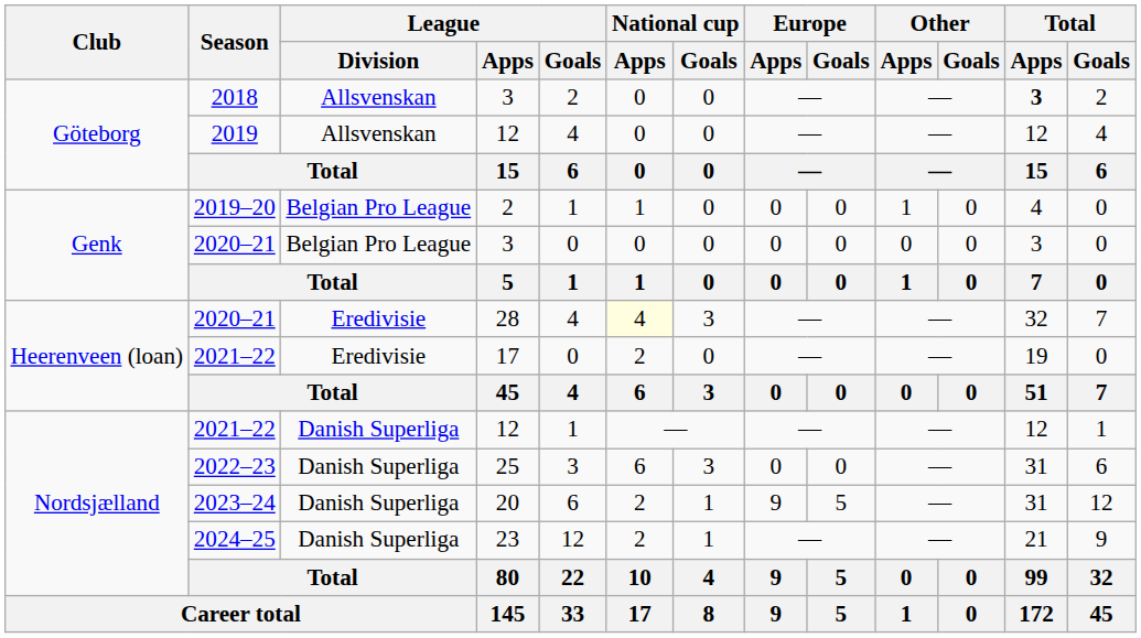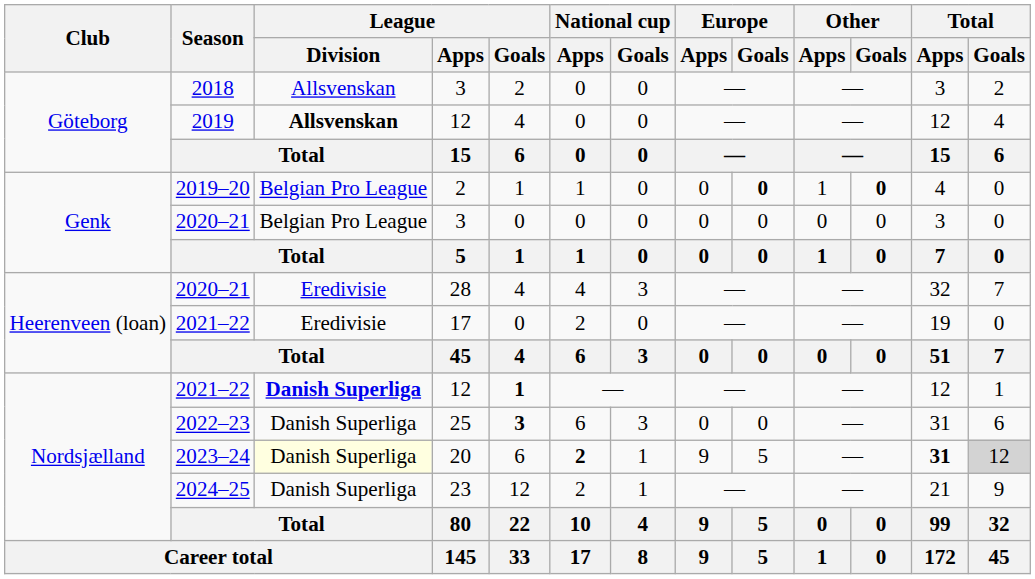2018 | Total / Apps: bold -> normal
2019 | League / Division: normal -> bold
2019–20 | Europe / Goals: normal -> bold
2019–20 | Other / Goals: normal -> bold
2020–21 / 28 | National cup / Apps: lightyellow background -> no background
2021–22 / 12 | League / Division: normal -> bold
2021–22 / 12 | League / Goals: normal -> bold
2022–23 | League / Goals: normal -> bold
2023–24 | League / Division: no background -> lightyellow background
2023–24 | National cup / Apps: normal -> bold
2023–24 | Total / Apps: normal -> bold
2023–24 | Total / Goals: no background -> lightgrey background
